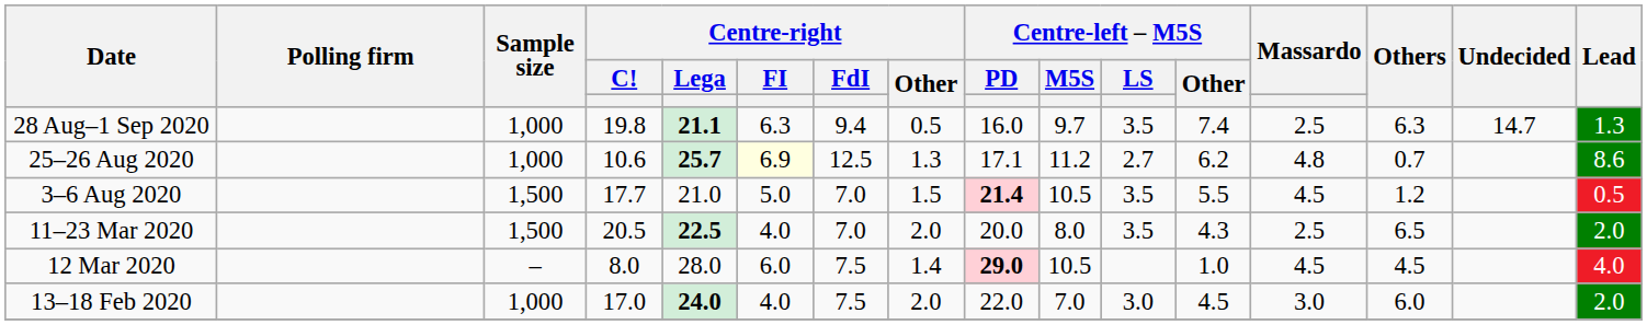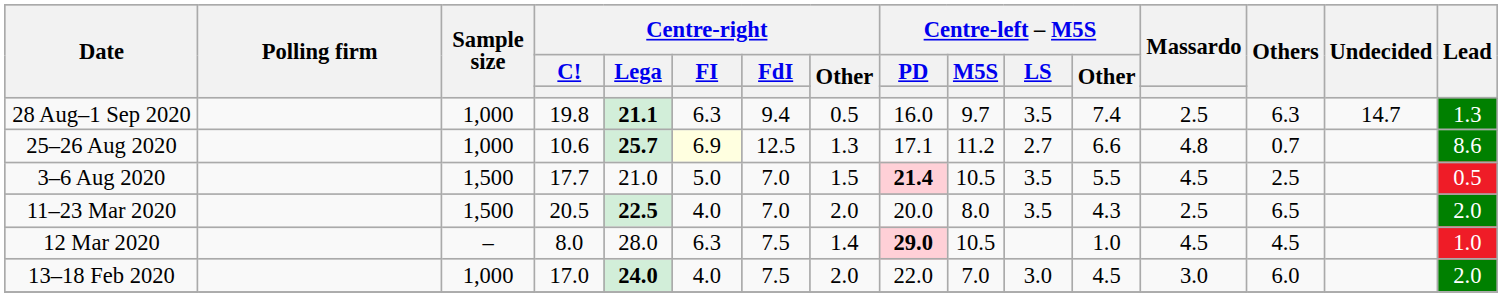25–26 Aug 2020 | Centre-left – M5S / Other: 6.2 -> 6.6
3–6 Aug 2020 | Others: 1.2 -> 2.5
12 Mar 2020 | Centre-right / FI: 6.0 -> 6.3
12 Mar 2020 | Lead: 4.0 -> 1.0
